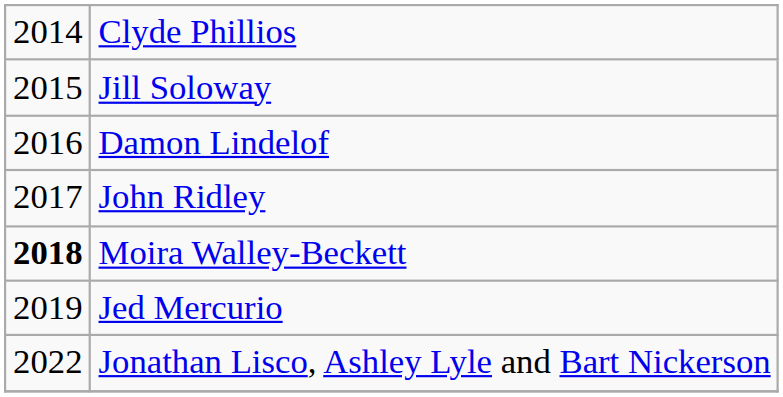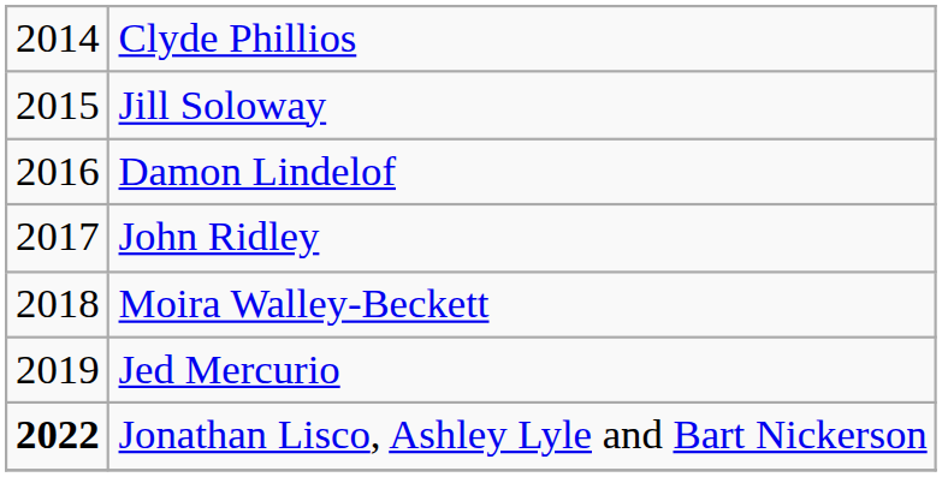Moira Walley-Beckett | column 1: bold -> normal
Jonathan Lisco, Ashley Lyle and Bart Nickerson | column 1: normal -> bold
